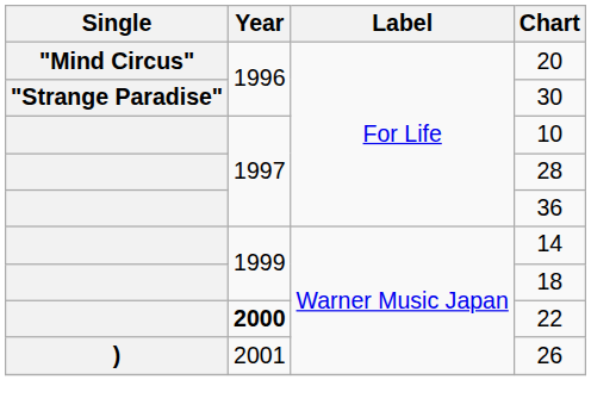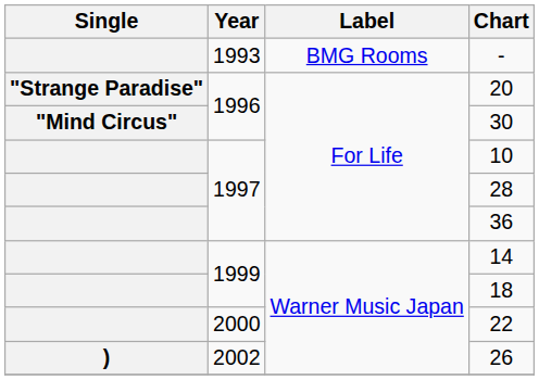+ row: 1993 | BMG Rooms | -
20 | Single: "Mind Circus" -> "Strange Paradise"
30 | Single: "Strange Paradise" -> "Mind Circus"
22 | Year: bold -> normal
26 | Year: 2001 -> 2002
